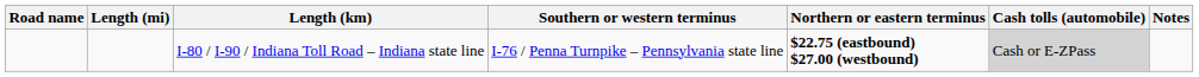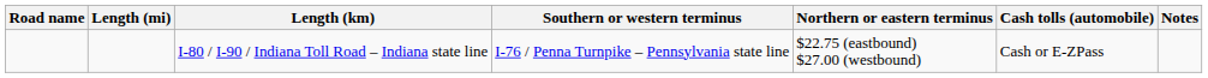I-80 / I-90 / Indiana Toll Road – Indiana state line | Northern or eastern terminus: bold -> normal
I-80 / I-90 / Indiana Toll Road – Indiana state line | Cash tolls (automobile): lightgrey background -> no background
